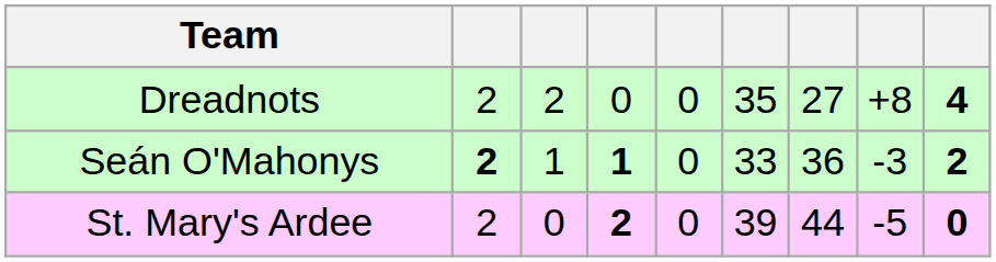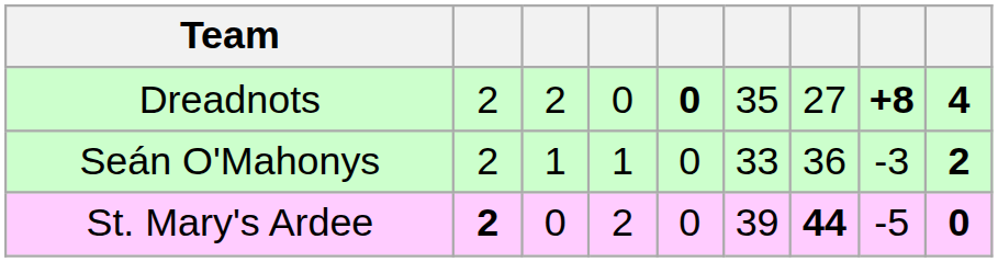Dreadnots | column 5: normal -> bold
Dreadnots | column 8: normal -> bold
Seán O'Mahonys | column 2: bold -> normal
Seán O'Mahonys | column 4: bold -> normal
St. Mary's Ardee | column 2: normal -> bold
St. Mary's Ardee | column 4: bold -> normal
St. Mary's Ardee | column 7: normal -> bold
